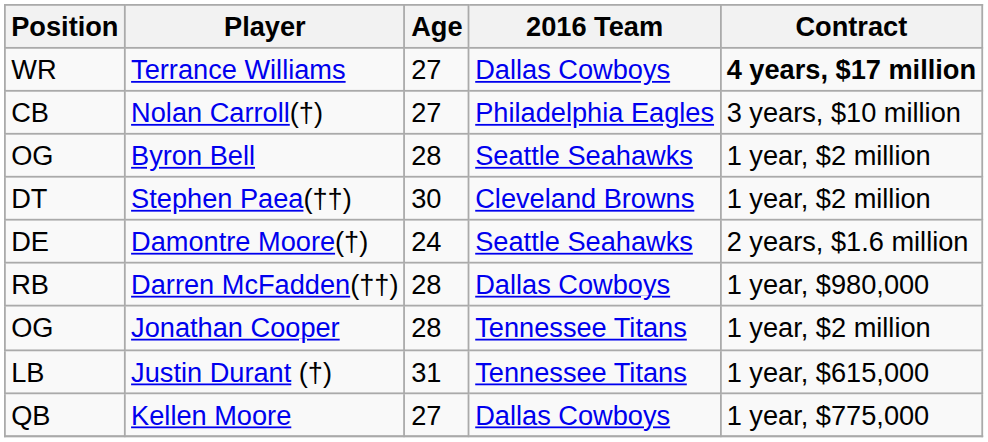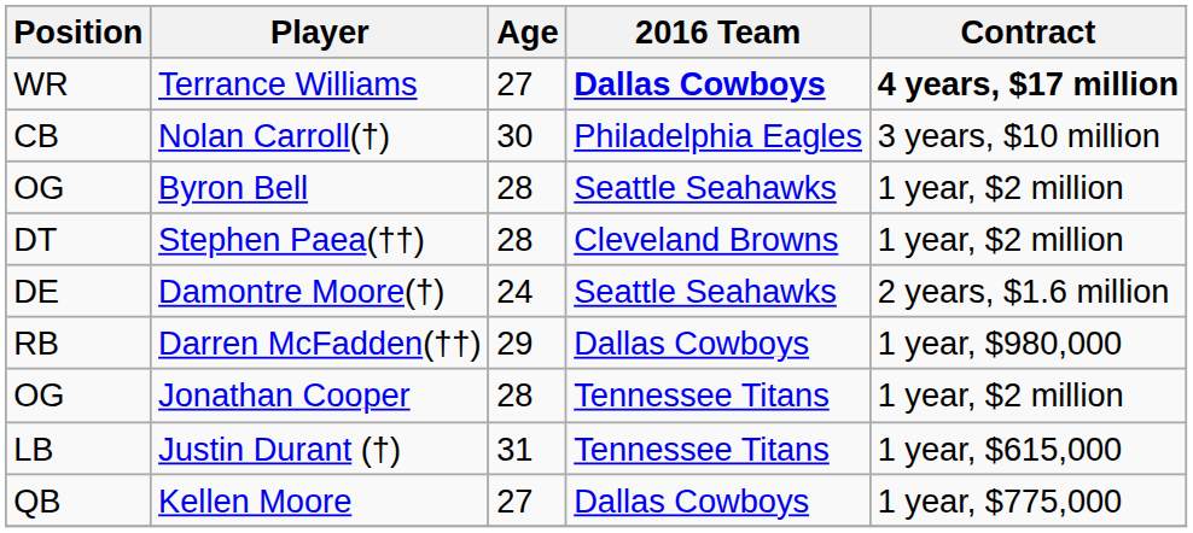Terrance Williams | 2016 Team: normal -> bold
Nolan Carroll(†) | Age: 27 -> 30
Stephen Paea(††) | Age: 30 -> 28
Darren McFadden(††) | Age: 28 -> 29
